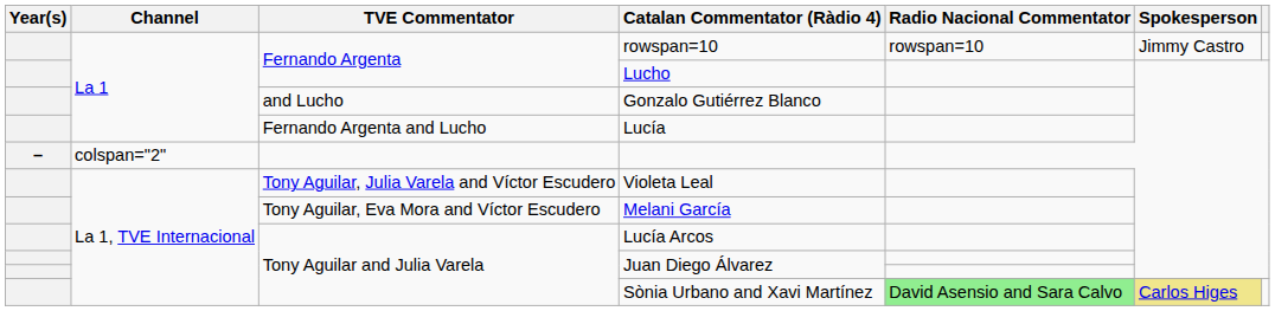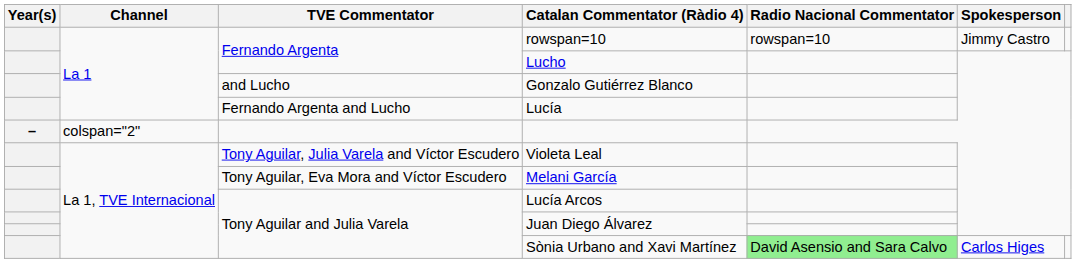Sònia Urbano and Xavi Martínez | Spokesperson: khaki background -> no background
